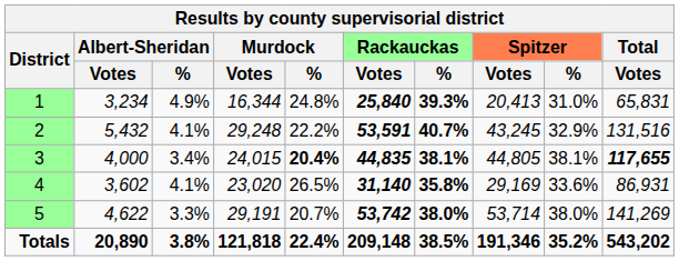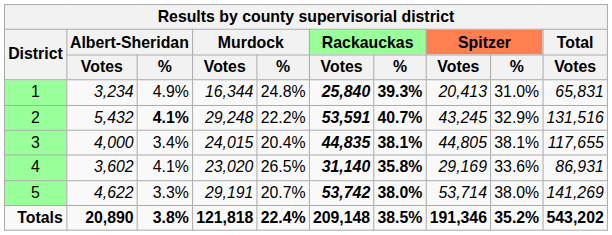2 | Albert-Sheridan / %: normal -> bold
3 | Murdock / %: bold -> normal
3 | Total / Votes: bold -> normal
